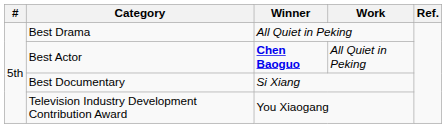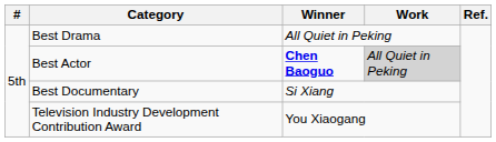Best Actor | Work: no background -> lightgrey background
